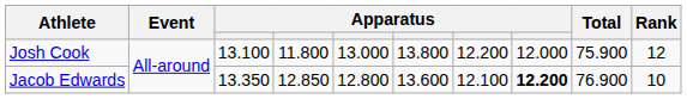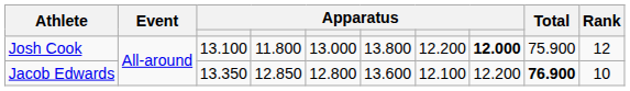row 3 | column 8: normal -> bold
row 4 | column 8: bold -> normal
row 4 | Total: normal -> bold
